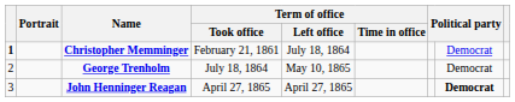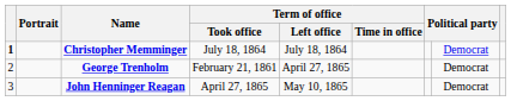Christopher Memminger | Term of office / Took office: February 21, 1861 -> July 18, 1864
George Trenholm | Term of office / Took office: July 18, 1864 -> February 21, 1861
George Trenholm | Term of office / Left office: May 10, 1865 -> April 27, 1865
John Henninger Reagan | Term of office / Left office: April 27, 1865 -> May 10, 1865
John Henninger Reagan | column 8: bold -> normal
